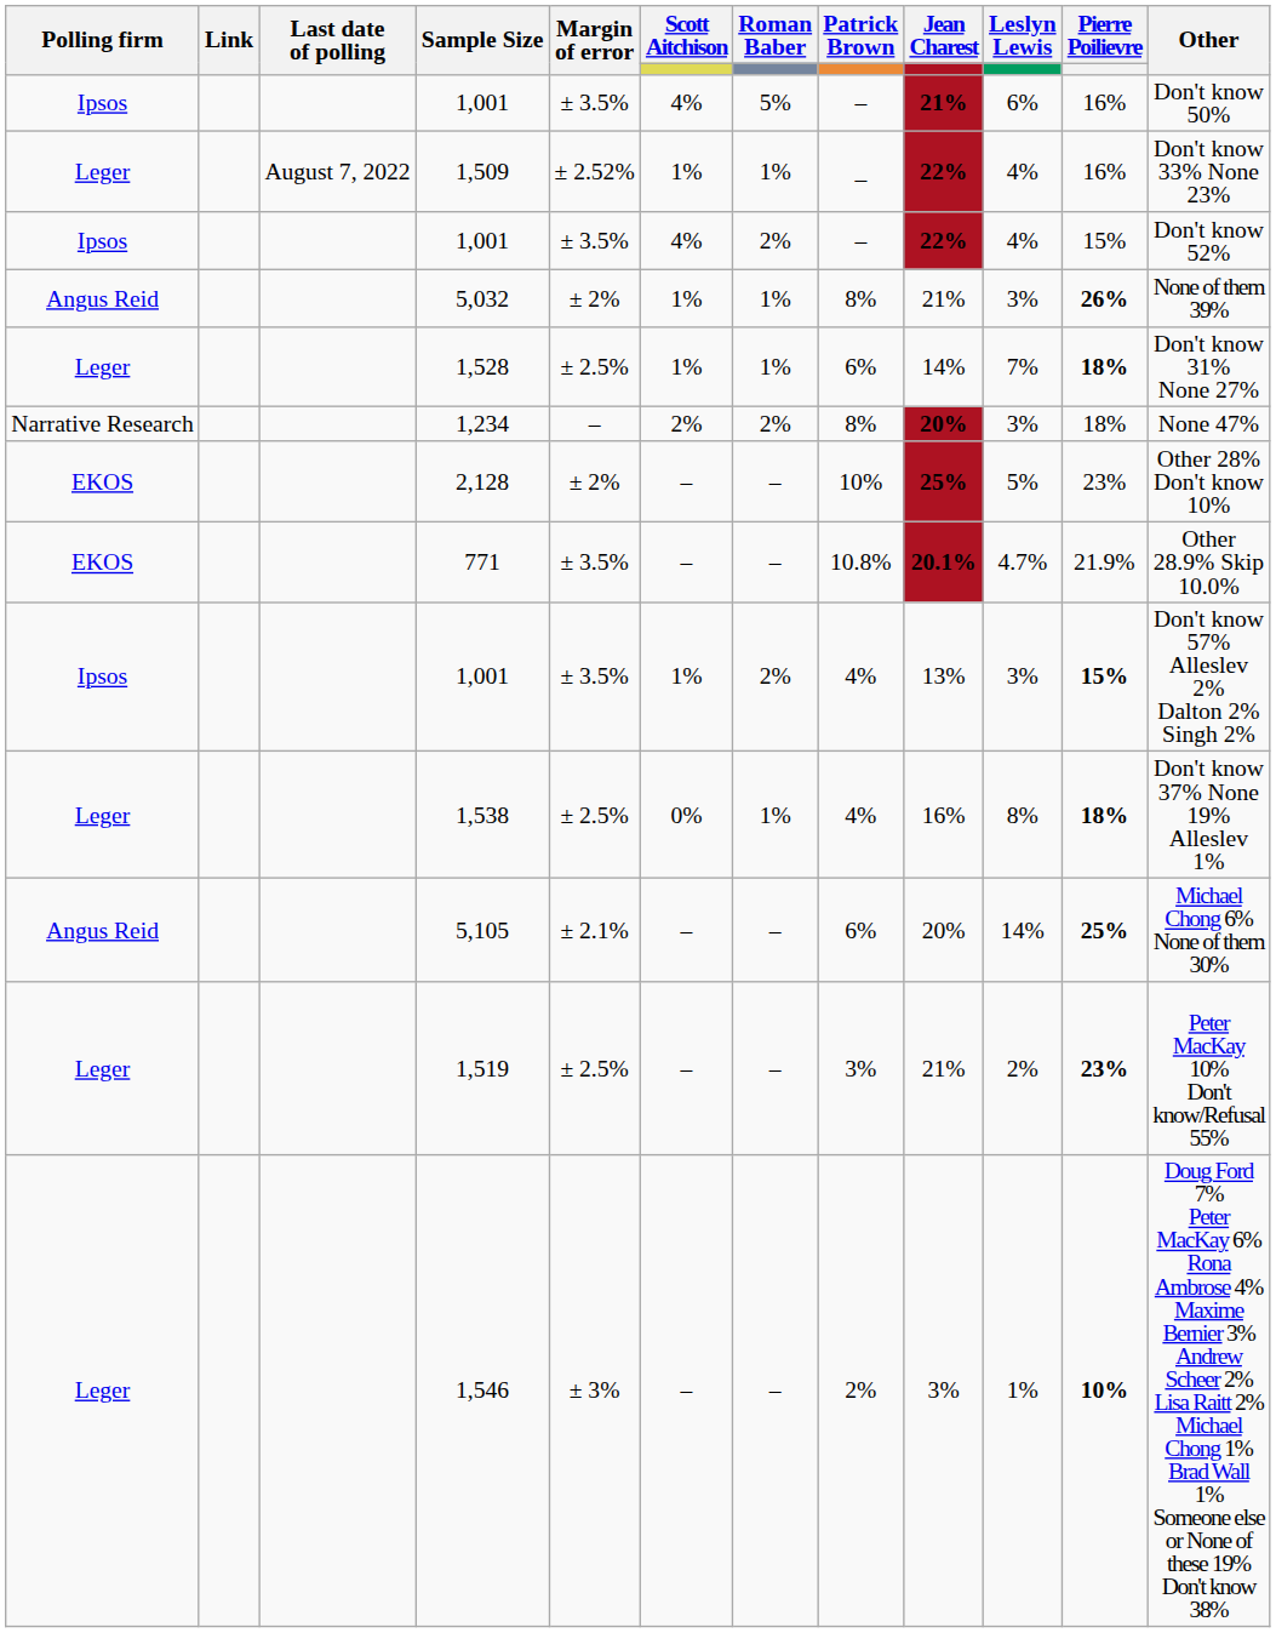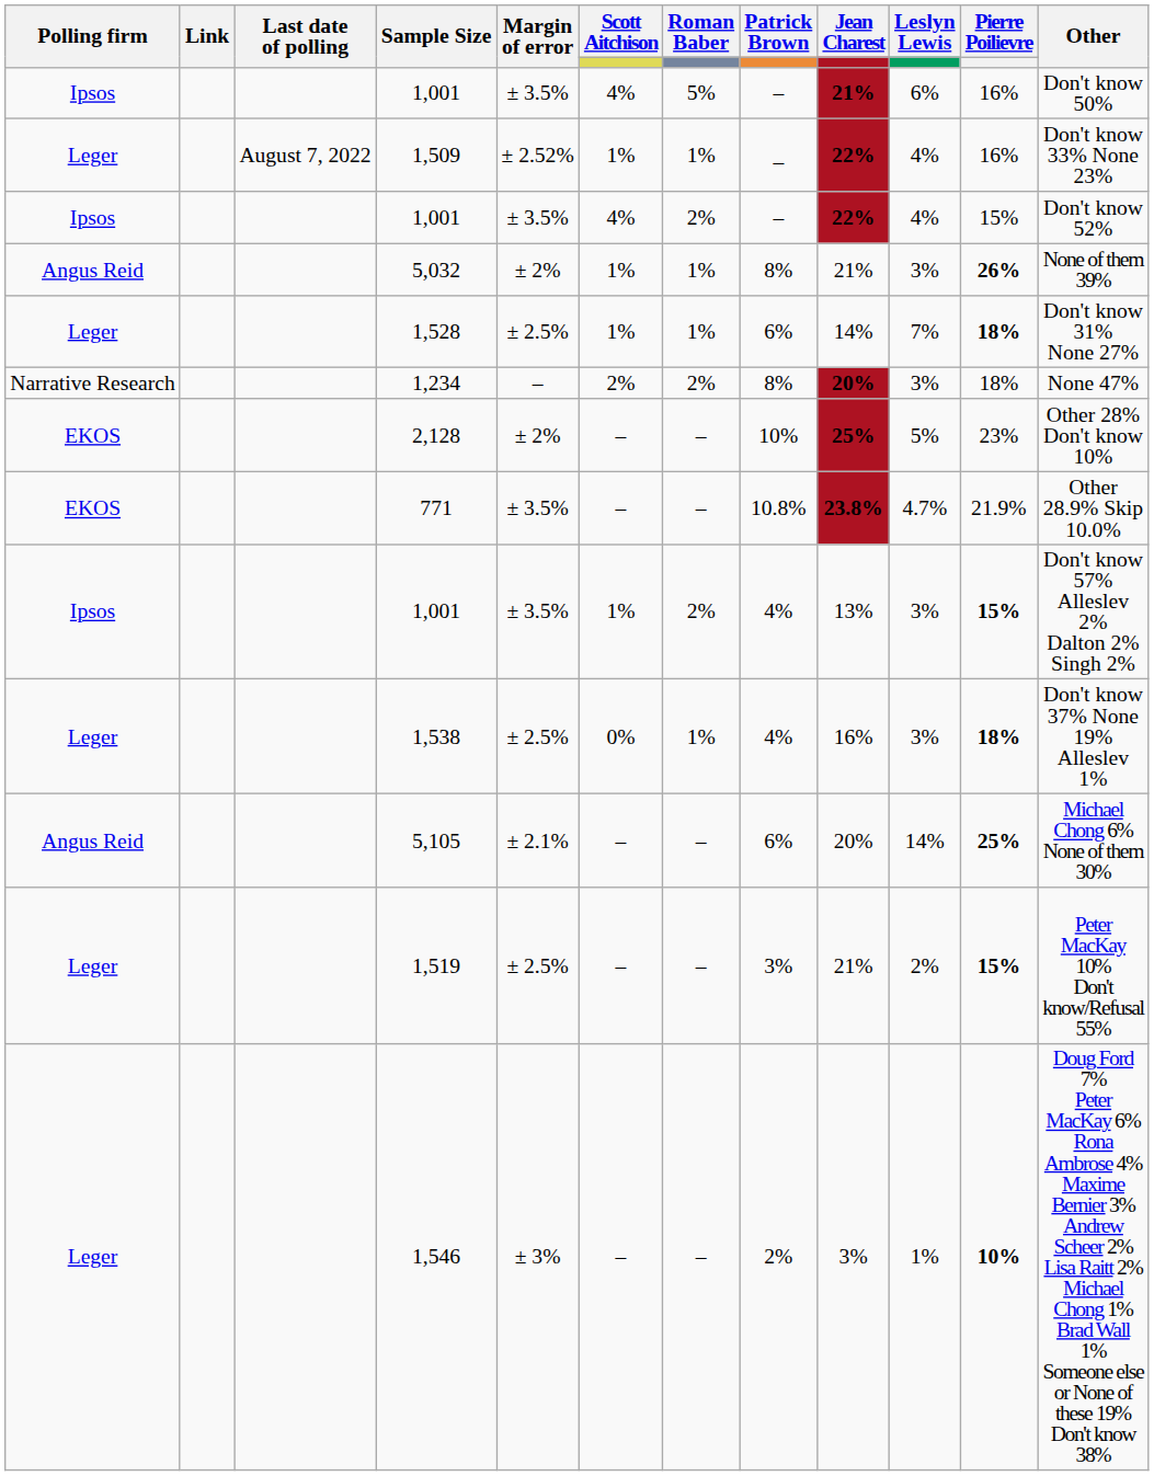771 | Jean Charest: 20.1% -> 23.8%
1,538 | Leslyn Lewis: 8% -> 3%
1,519 | Pierre Poilievre: 23% -> 15%
